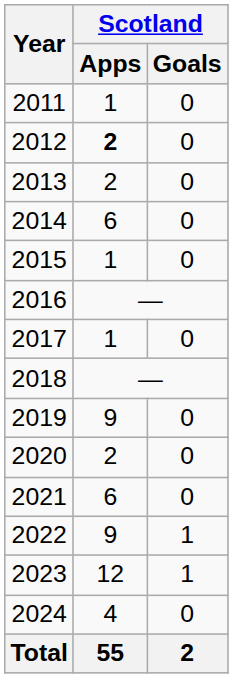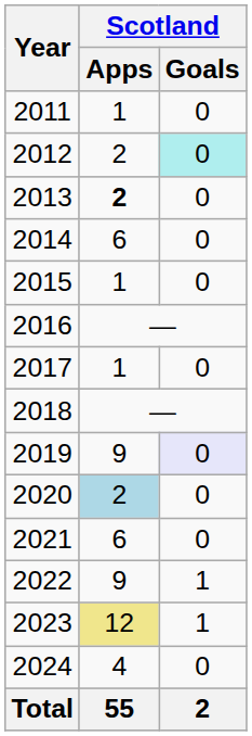2012 | Scotland / Apps: bold -> normal
2012 | Scotland / Goals: no background -> paleturquoise background
2013 | Scotland / Apps: normal -> bold
2019 | Scotland / Goals: no background -> lavender background
2020 | Scotland / Apps: no background -> lightblue background
2023 | Scotland / Apps: no background -> khaki background
